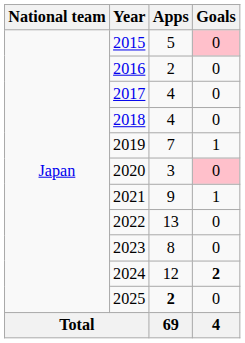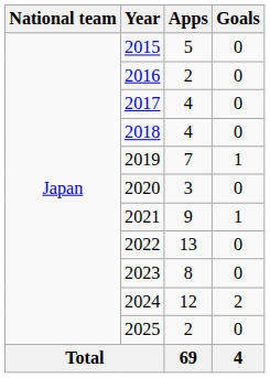2015 | Goals: pink background -> no background
2020 | Goals: pink background -> no background
2024 | Goals: bold -> normal
2025 | Apps: bold -> normal
